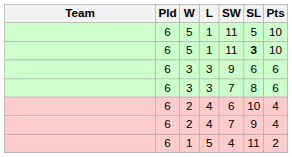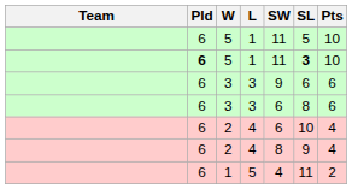row 3 | Pld: normal -> bold
row 5 | SW: 7 -> 6
row 7 | SW: 7 -> 8
